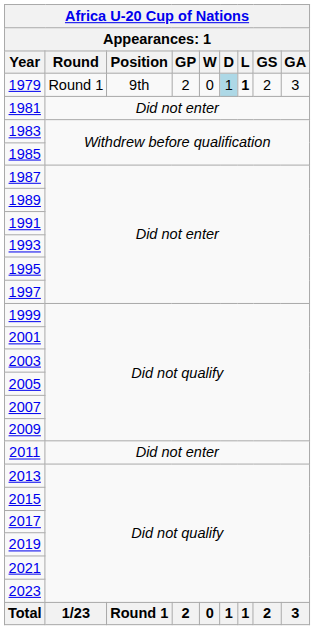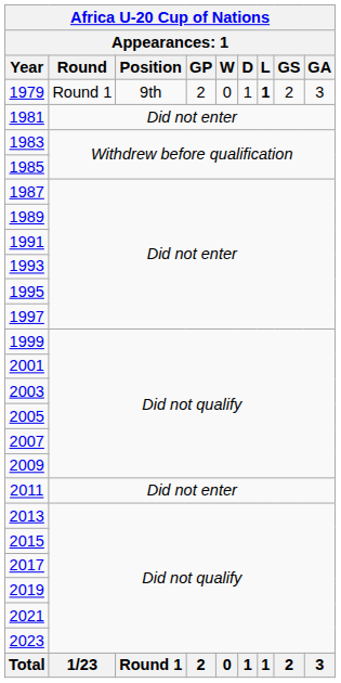1979 | D: lightblue background -> no background
